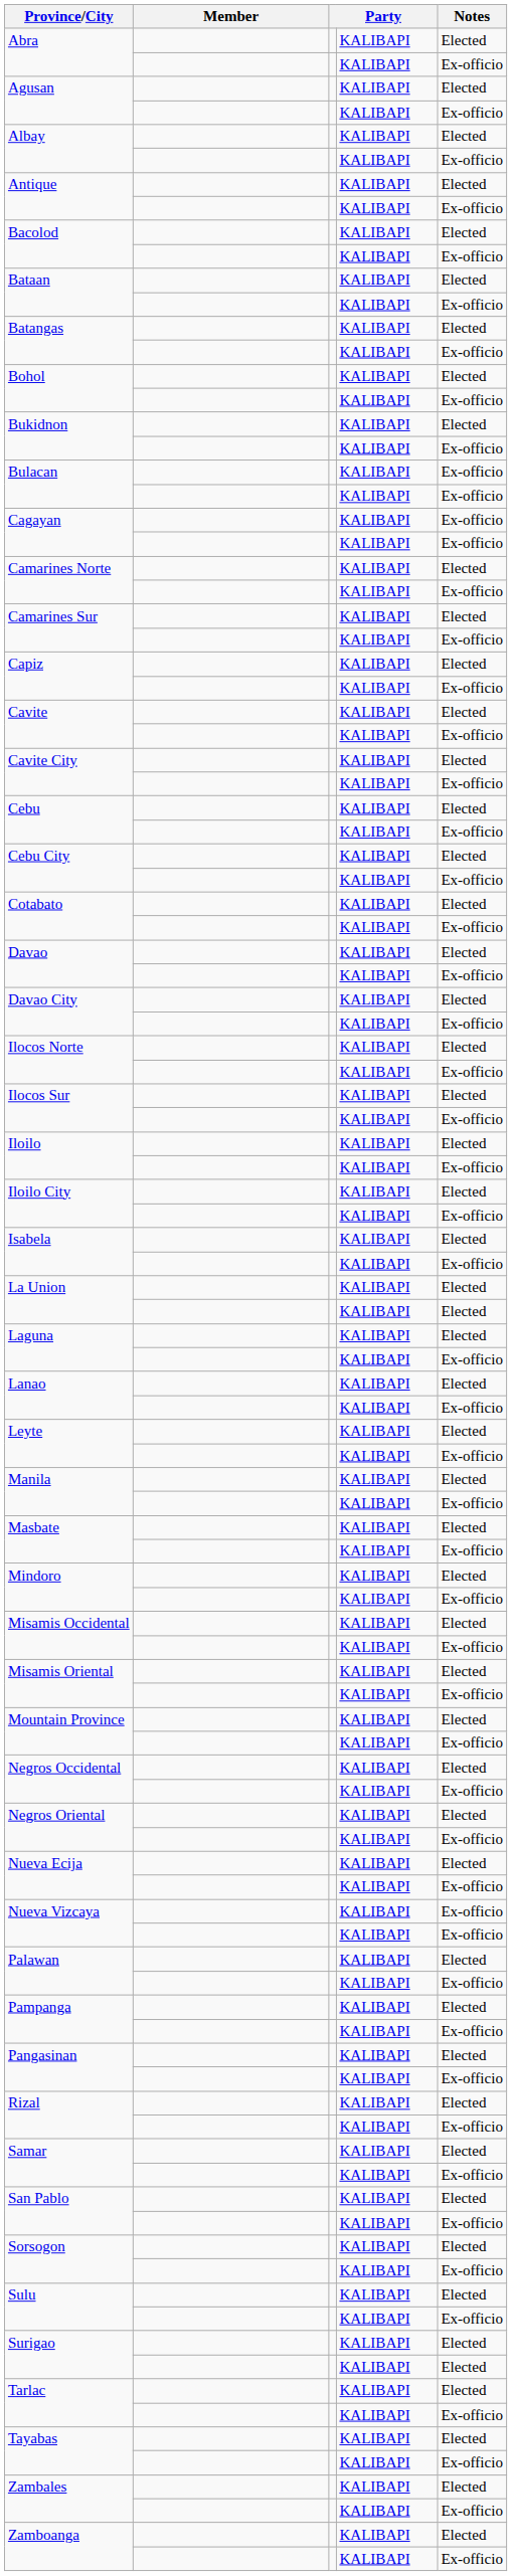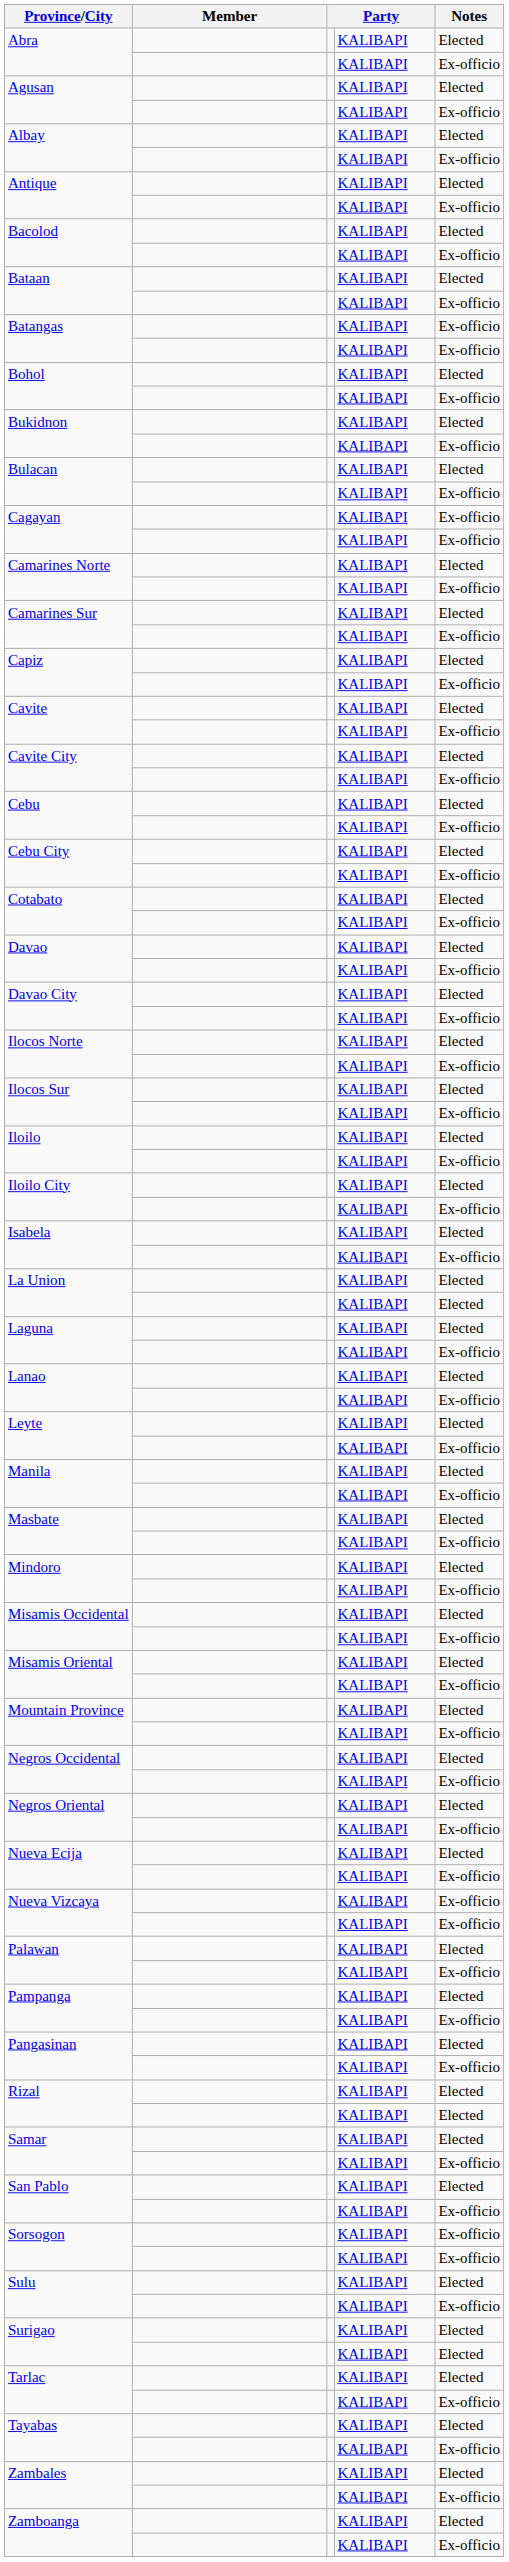row 14 | Notes: Elected -> Ex-officio
row 20 | Notes: Ex-officio -> Elected
row 89 | Notes: Ex-officio -> Elected
row 94 | Notes: Elected -> Ex-officio
